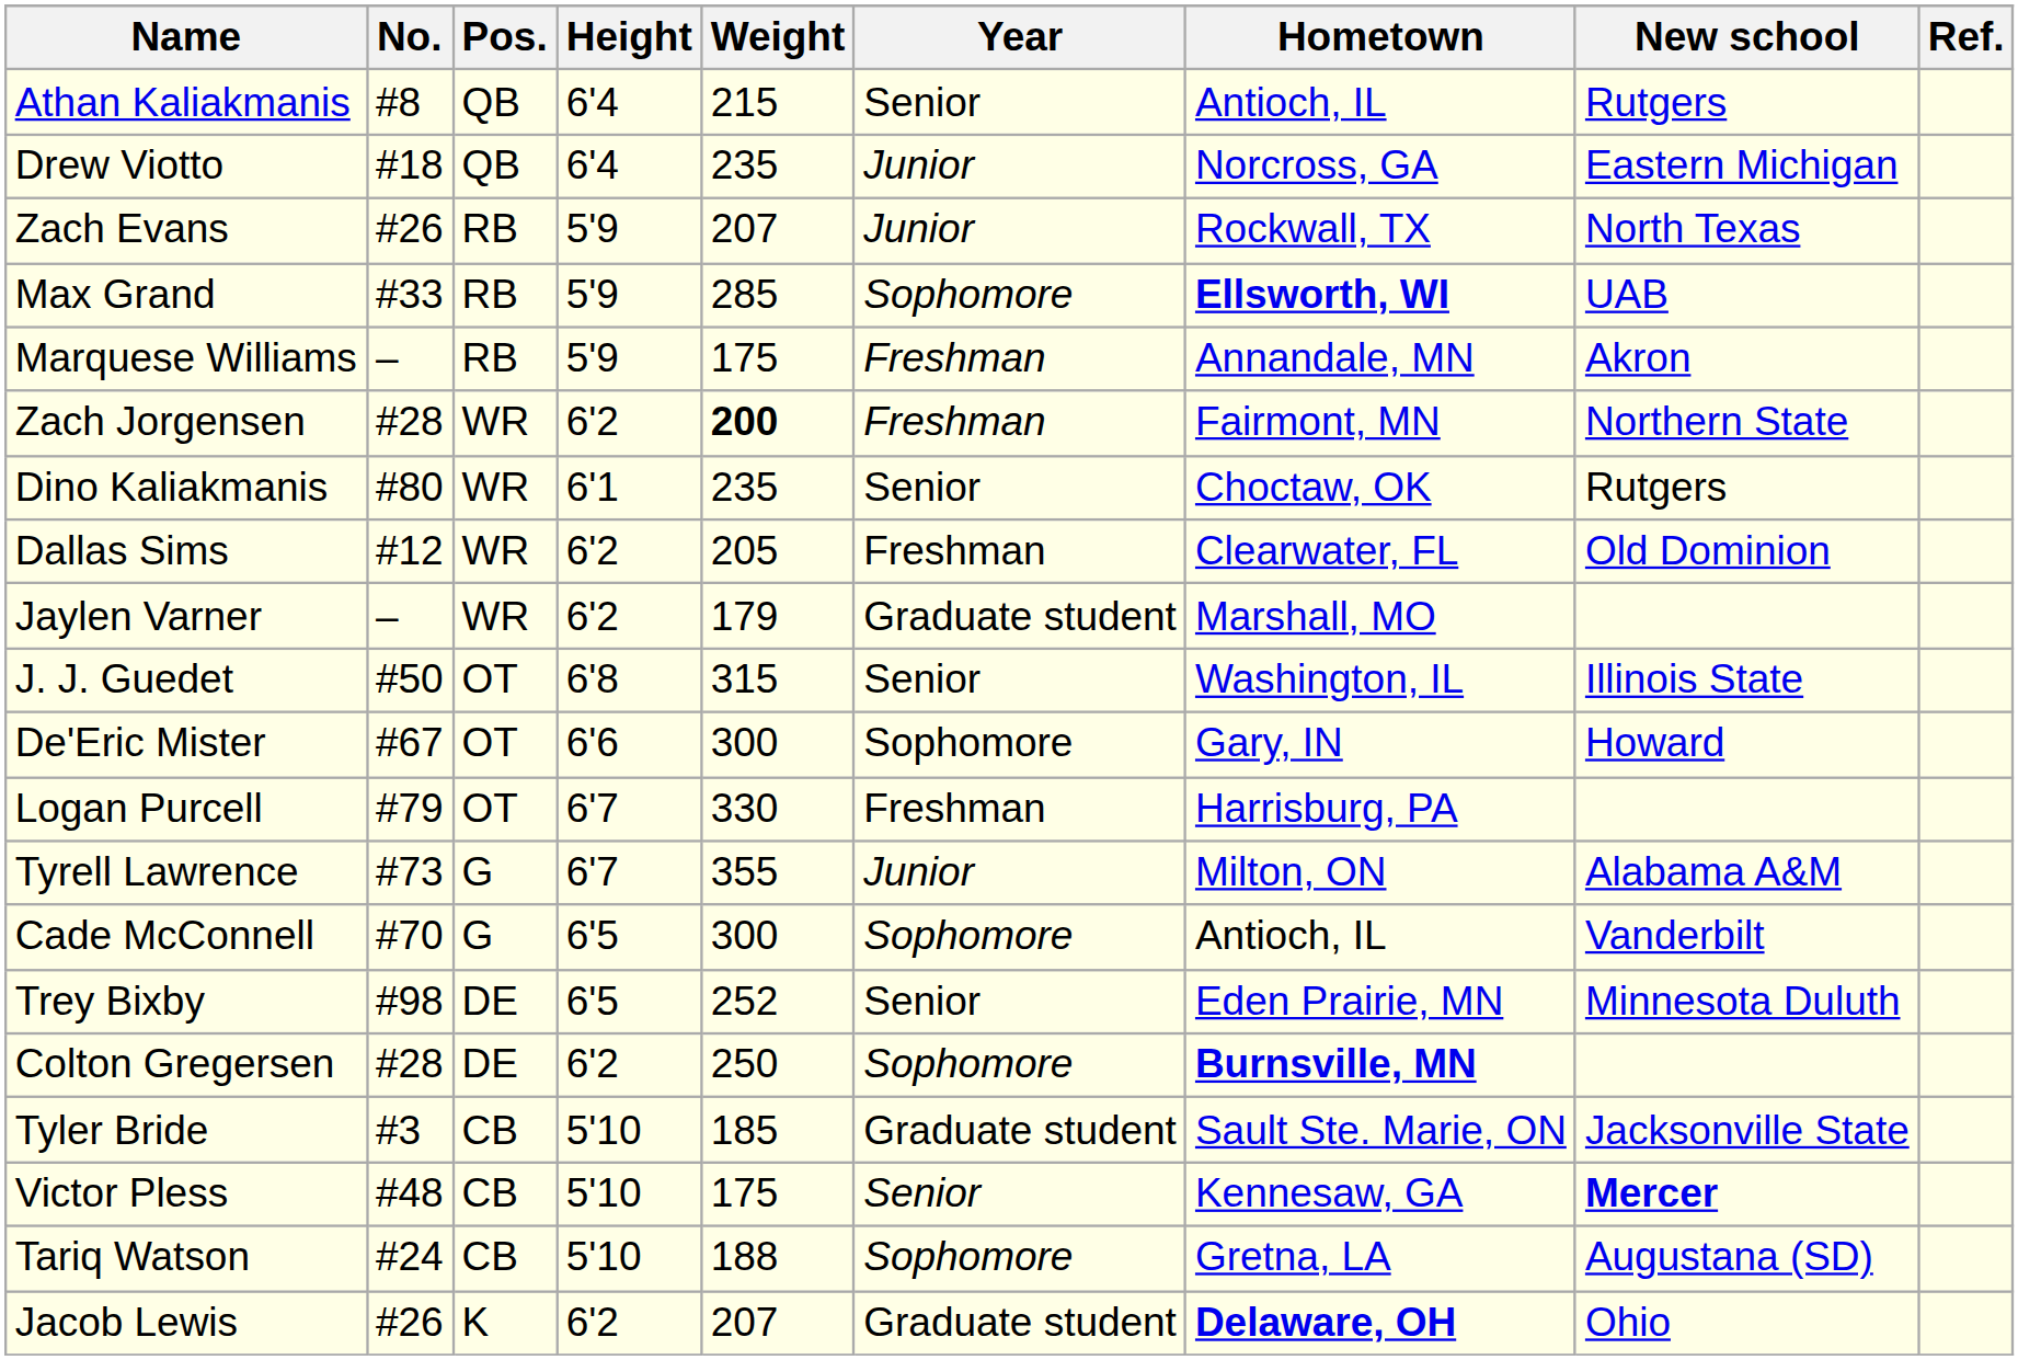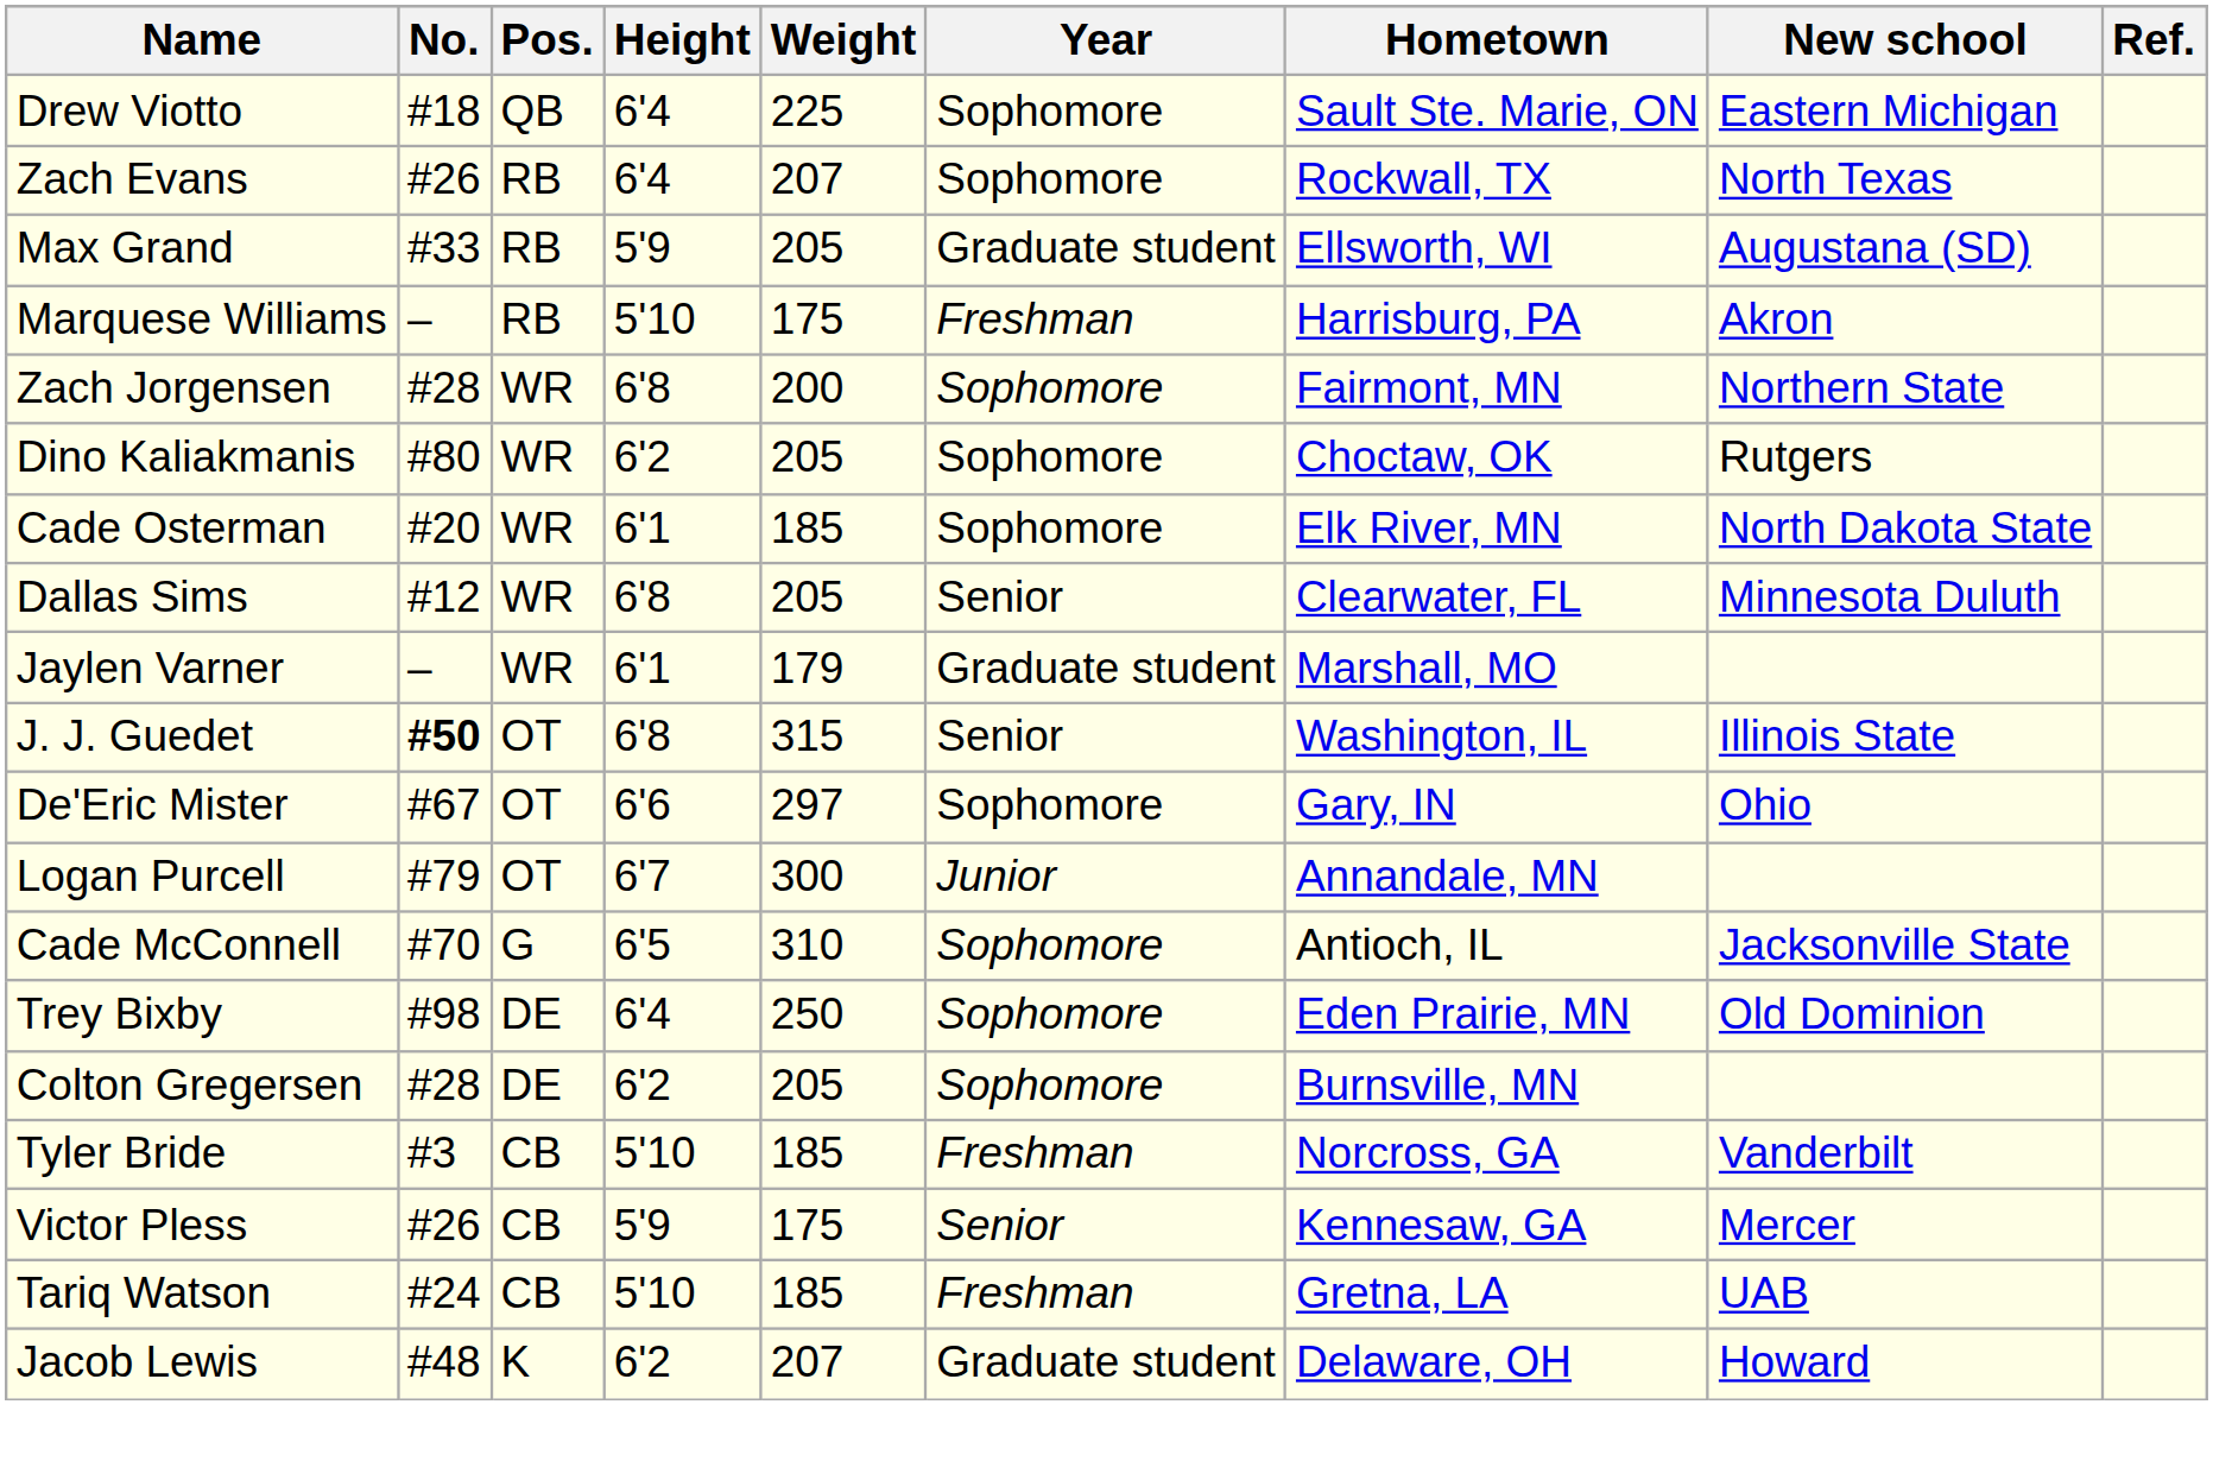- row: Athan Kaliakmanis | #8 | QB | 6'4 | 215 | Senior | Antioch, IL | Rutgers
Drew Viotto | Weight: 235 -> 225
Drew Viotto | Year: Junior -> Sophomore
Drew Viotto | Hometown: Norcross, GA -> Sault Ste. Marie, ON
Zach Evans | Height: 5'9 -> 6'4
Zach Evans | Year: Junior -> Sophomore
Max Grand | Weight: 285 -> 205
Max Grand | Year: Sophomore -> Graduate student
Max Grand | Hometown: bold -> normal
Max Grand | New school: UAB -> Augustana (SD)
Marquese Williams | Height: 5'9 -> 5'10
Marquese Williams | Hometown: Annandale, MN -> Harrisburg, PA
Zach Jorgensen | Height: 6'2 -> 6'8
Zach Jorgensen | Weight: bold -> normal
Zach Jorgensen | Year: Freshman -> Sophomore
Dino Kaliakmanis | Height: 6'1 -> 6'2
Dino Kaliakmanis | Weight: 235 -> 205
Dino Kaliakmanis | Year: Senior -> Sophomore
+ row: Cade Osterman | #20 | WR | 6'1 | 185 | Sophomore | Elk River, MN | North Dakota State
Dallas Sims | Height: 6'2 -> 6'8
Dallas Sims | Year: Freshman -> Senior
Dallas Sims | New school: Old Dominion -> Minnesota Duluth
Jaylen Varner | Height: 6'2 -> 6'1
J. J. Guedet | No.: normal -> bold
De'Eric Mister | Weight: 300 -> 297
De'Eric Mister | New school: Howard -> Ohio
Logan Purcell | Weight: 330 -> 300
Logan Purcell | Year: Freshman -> Junior
Logan Purcell | Hometown: Harrisburg, PA -> Annandale, MN
- row: Tyrell Lawrence | #73 | G | 6'7 | 355 | Junior | Milton, ON | Alabama A&M
Cade McConnell | Weight: 300 -> 310
Cade McConnell | New school: Vanderbilt -> Jacksonville State
Trey Bixby | Height: 6'5 -> 6'4
Trey Bixby | Weight: 252 -> 250
Trey Bixby | Year: Senior -> Sophomore
Trey Bixby | New school: Minnesota Duluth -> Old Dominion
Colton Gregersen | Weight: 250 -> 205
Colton Gregersen | Hometown: bold -> normal
Tyler Bride | Year: Graduate student -> Freshman
Tyler Bride | Hometown: Sault Ste. Marie, ON -> Norcross, GA
Tyler Bride | New school: Jacksonville State -> Vanderbilt
Victor Pless | No.: #48 -> #26
Victor Pless | Height: 5'10 -> 5'9
Victor Pless | New school: bold -> normal
Tariq Watson | Weight: 188 -> 185
Tariq Watson | Year: Sophomore -> Freshman
Tariq Watson | New school: Augustana (SD) -> UAB
Jacob Lewis | No.: #26 -> #48
Jacob Lewis | Hometown: bold -> normal
Jacob Lewis | New school: Ohio -> Howard
